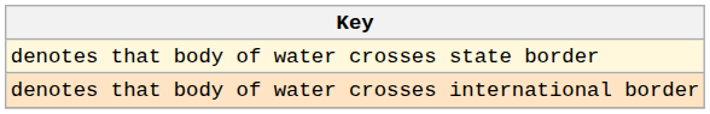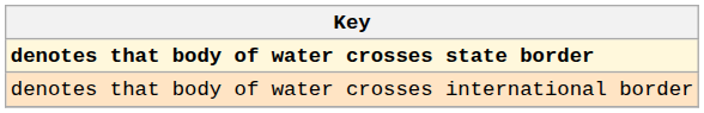row 2 | column 1: normal -> bold
